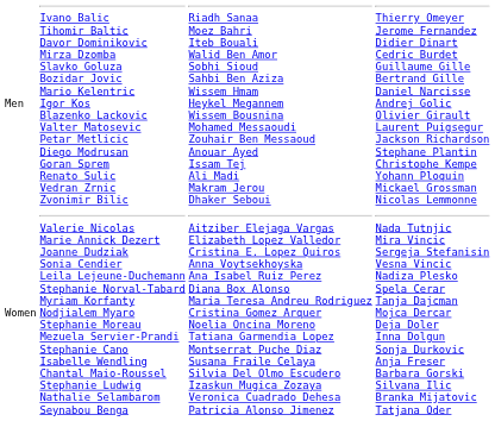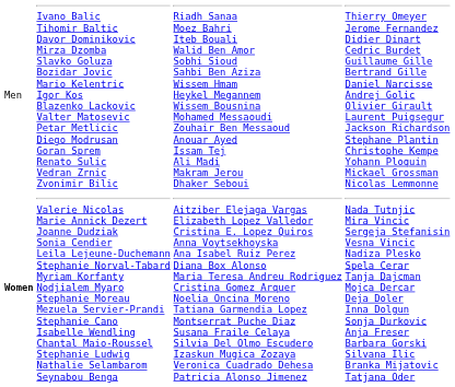Women | column 1: normal -> bold
